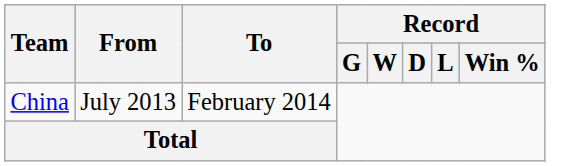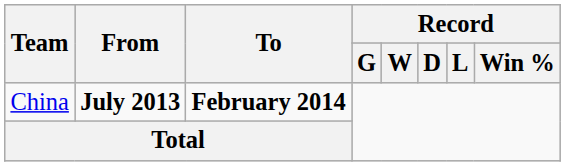China | From: normal -> bold
China | To: normal -> bold
